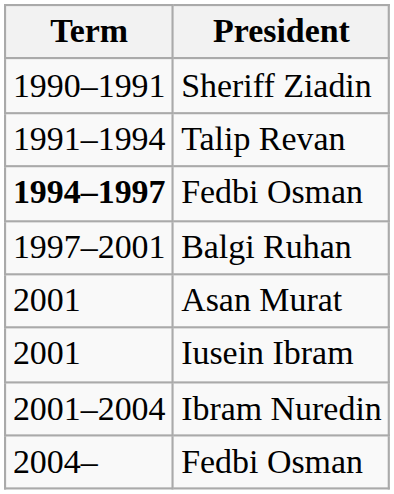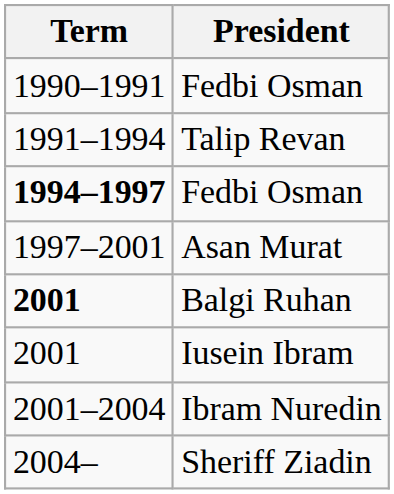row 2 | President: Sheriff Ziadin -> Fedbi Osman
row 5 | President: Balgi Ruhan -> Asan Murat
row 6 | Term: normal -> bold
row 6 | President: Asan Murat -> Balgi Ruhan
row 9 | President: Fedbi Osman -> Sheriff Ziadin
